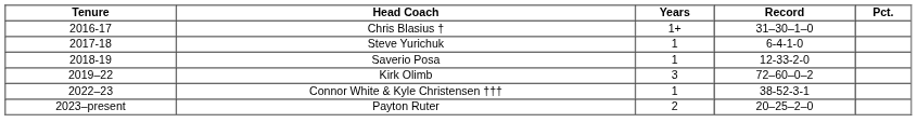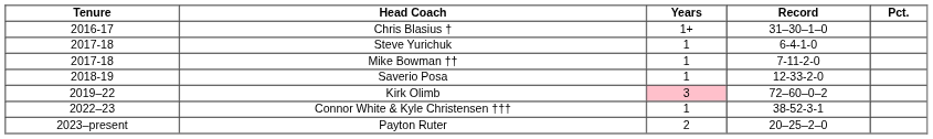+ row: 2017-18 | Mike Bowman †† | 1 | 7-11-2-0
Kirk Olimb | Years: no background -> pink background
